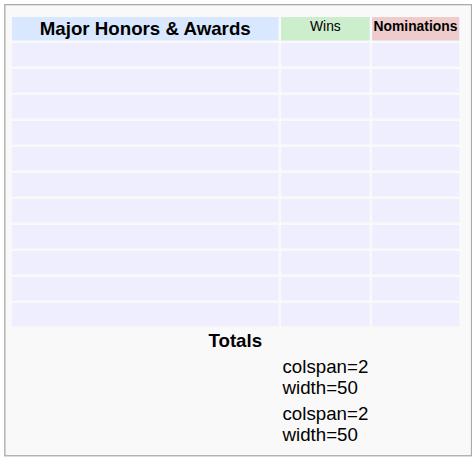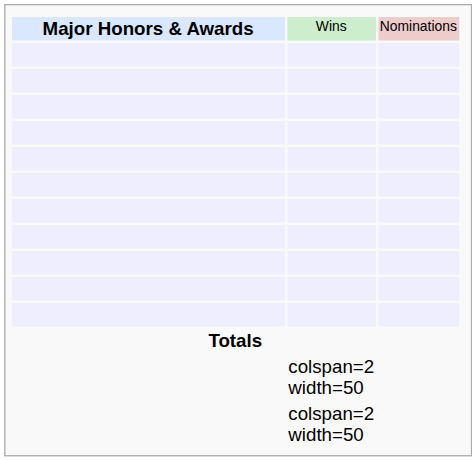Wins | column 3: bold -> normal
